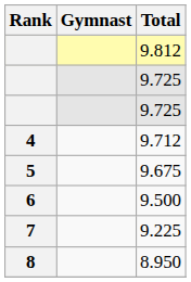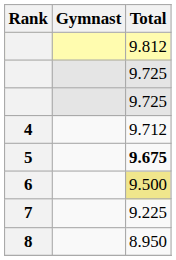9.675 | Total: normal -> bold
9.500 | Total: no background -> khaki background
